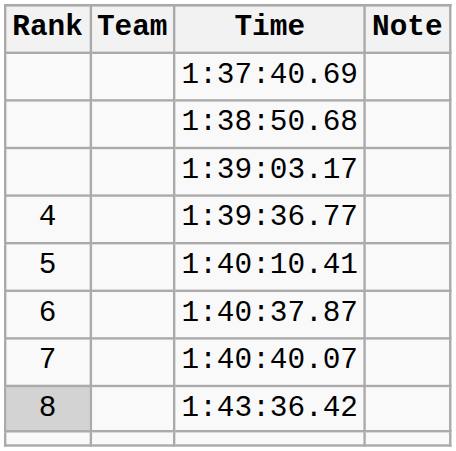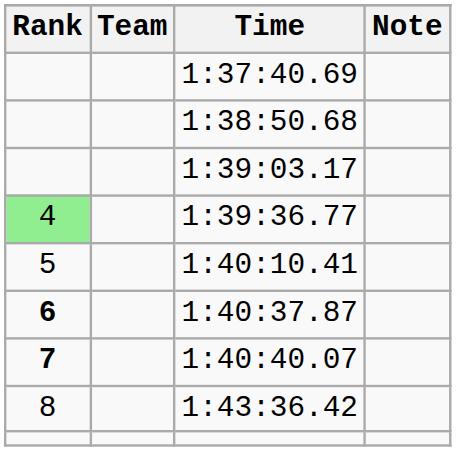1:39:36.77 | Rank: no background -> lightgreen background
1:40:37.87 | Rank: normal -> bold
1:40:40.07 | Rank: normal -> bold
1:43:36.42 | Rank: lightgrey background -> no background
